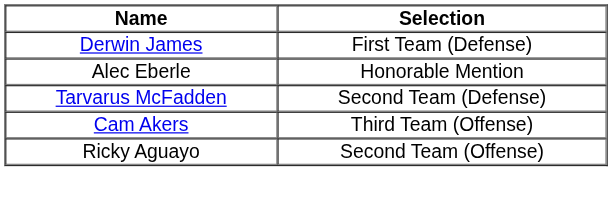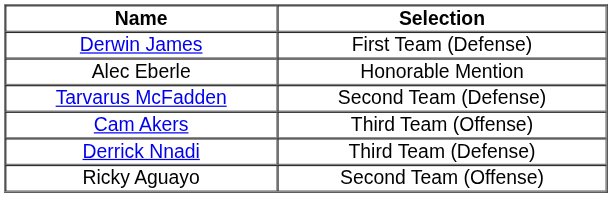+ row: Derrick Nnadi | Third Team (Defense)
